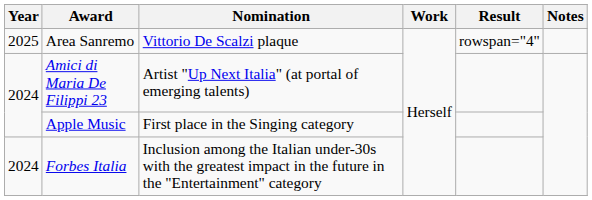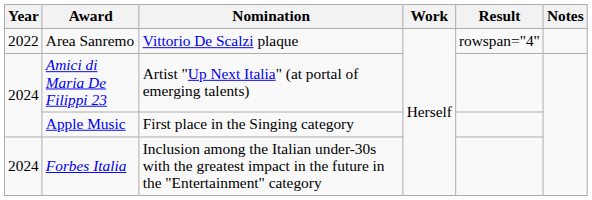Area Sanremo | Year: 2025 -> 2022
